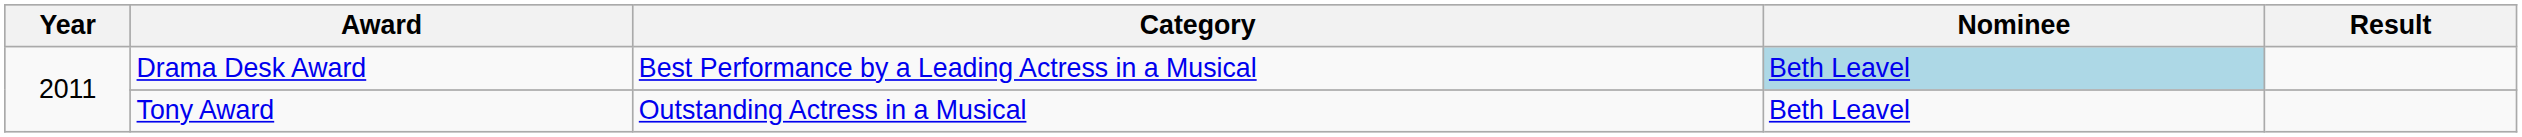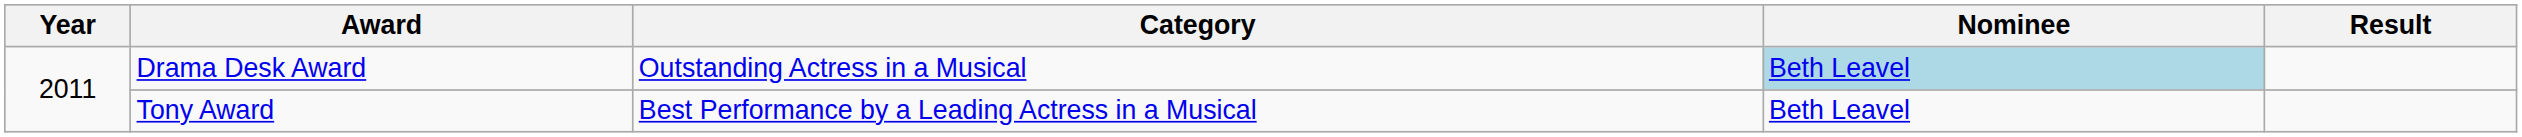Drama Desk Award | Category: Best Performance by a Leading Actress in a Musical -> Outstanding Actress in a Musical
Tony Award | Category: Outstanding Actress in a Musical -> Best Performance by a Leading Actress in a Musical
